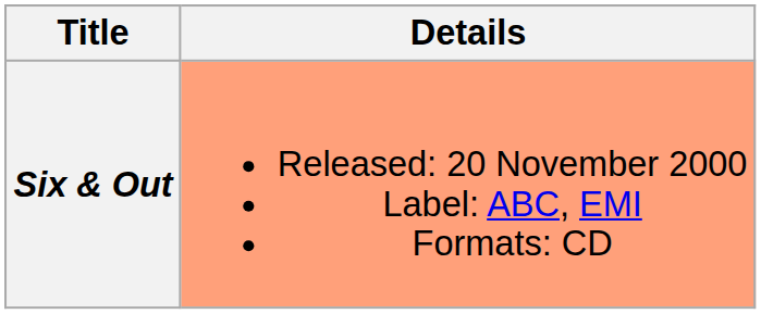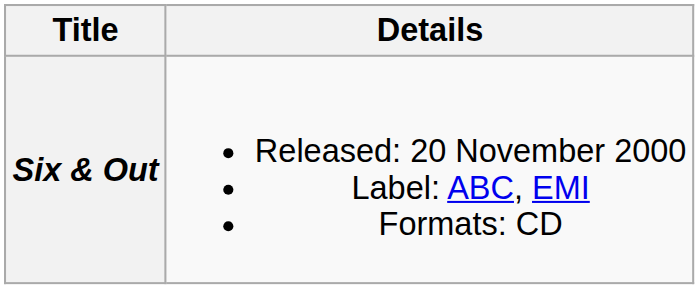Six & Out | Details: lightsalmon background -> no background
